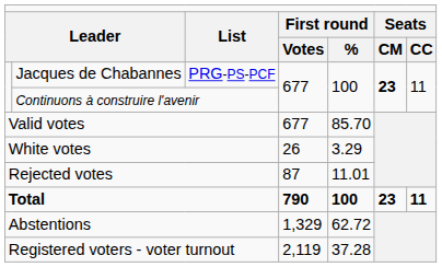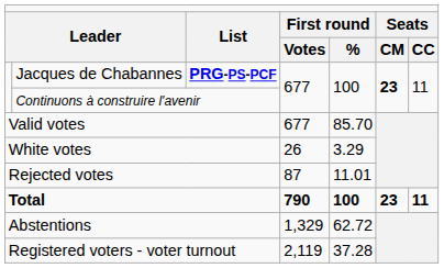Jacques de Chabannes | column 3: normal -> bold
